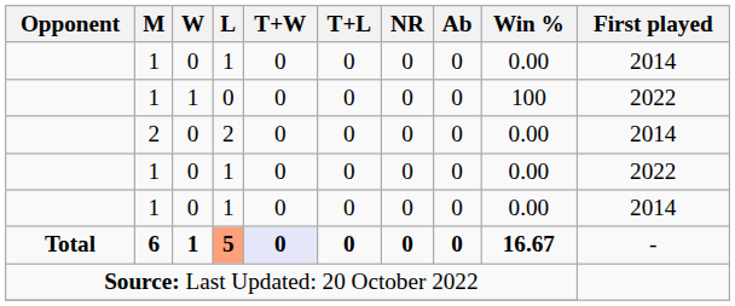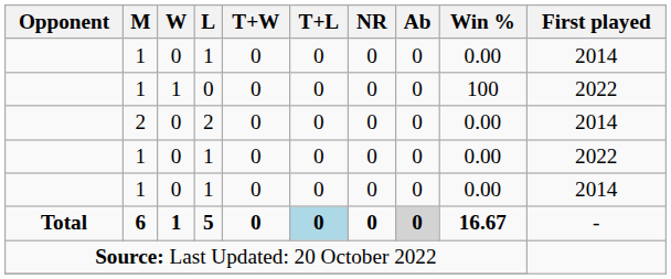5 | L: lightsalmon background -> no background
5 | T+W: lavender background -> no background
5 | T+L: no background -> lightblue background
5 | Ab: no background -> lightgrey background
